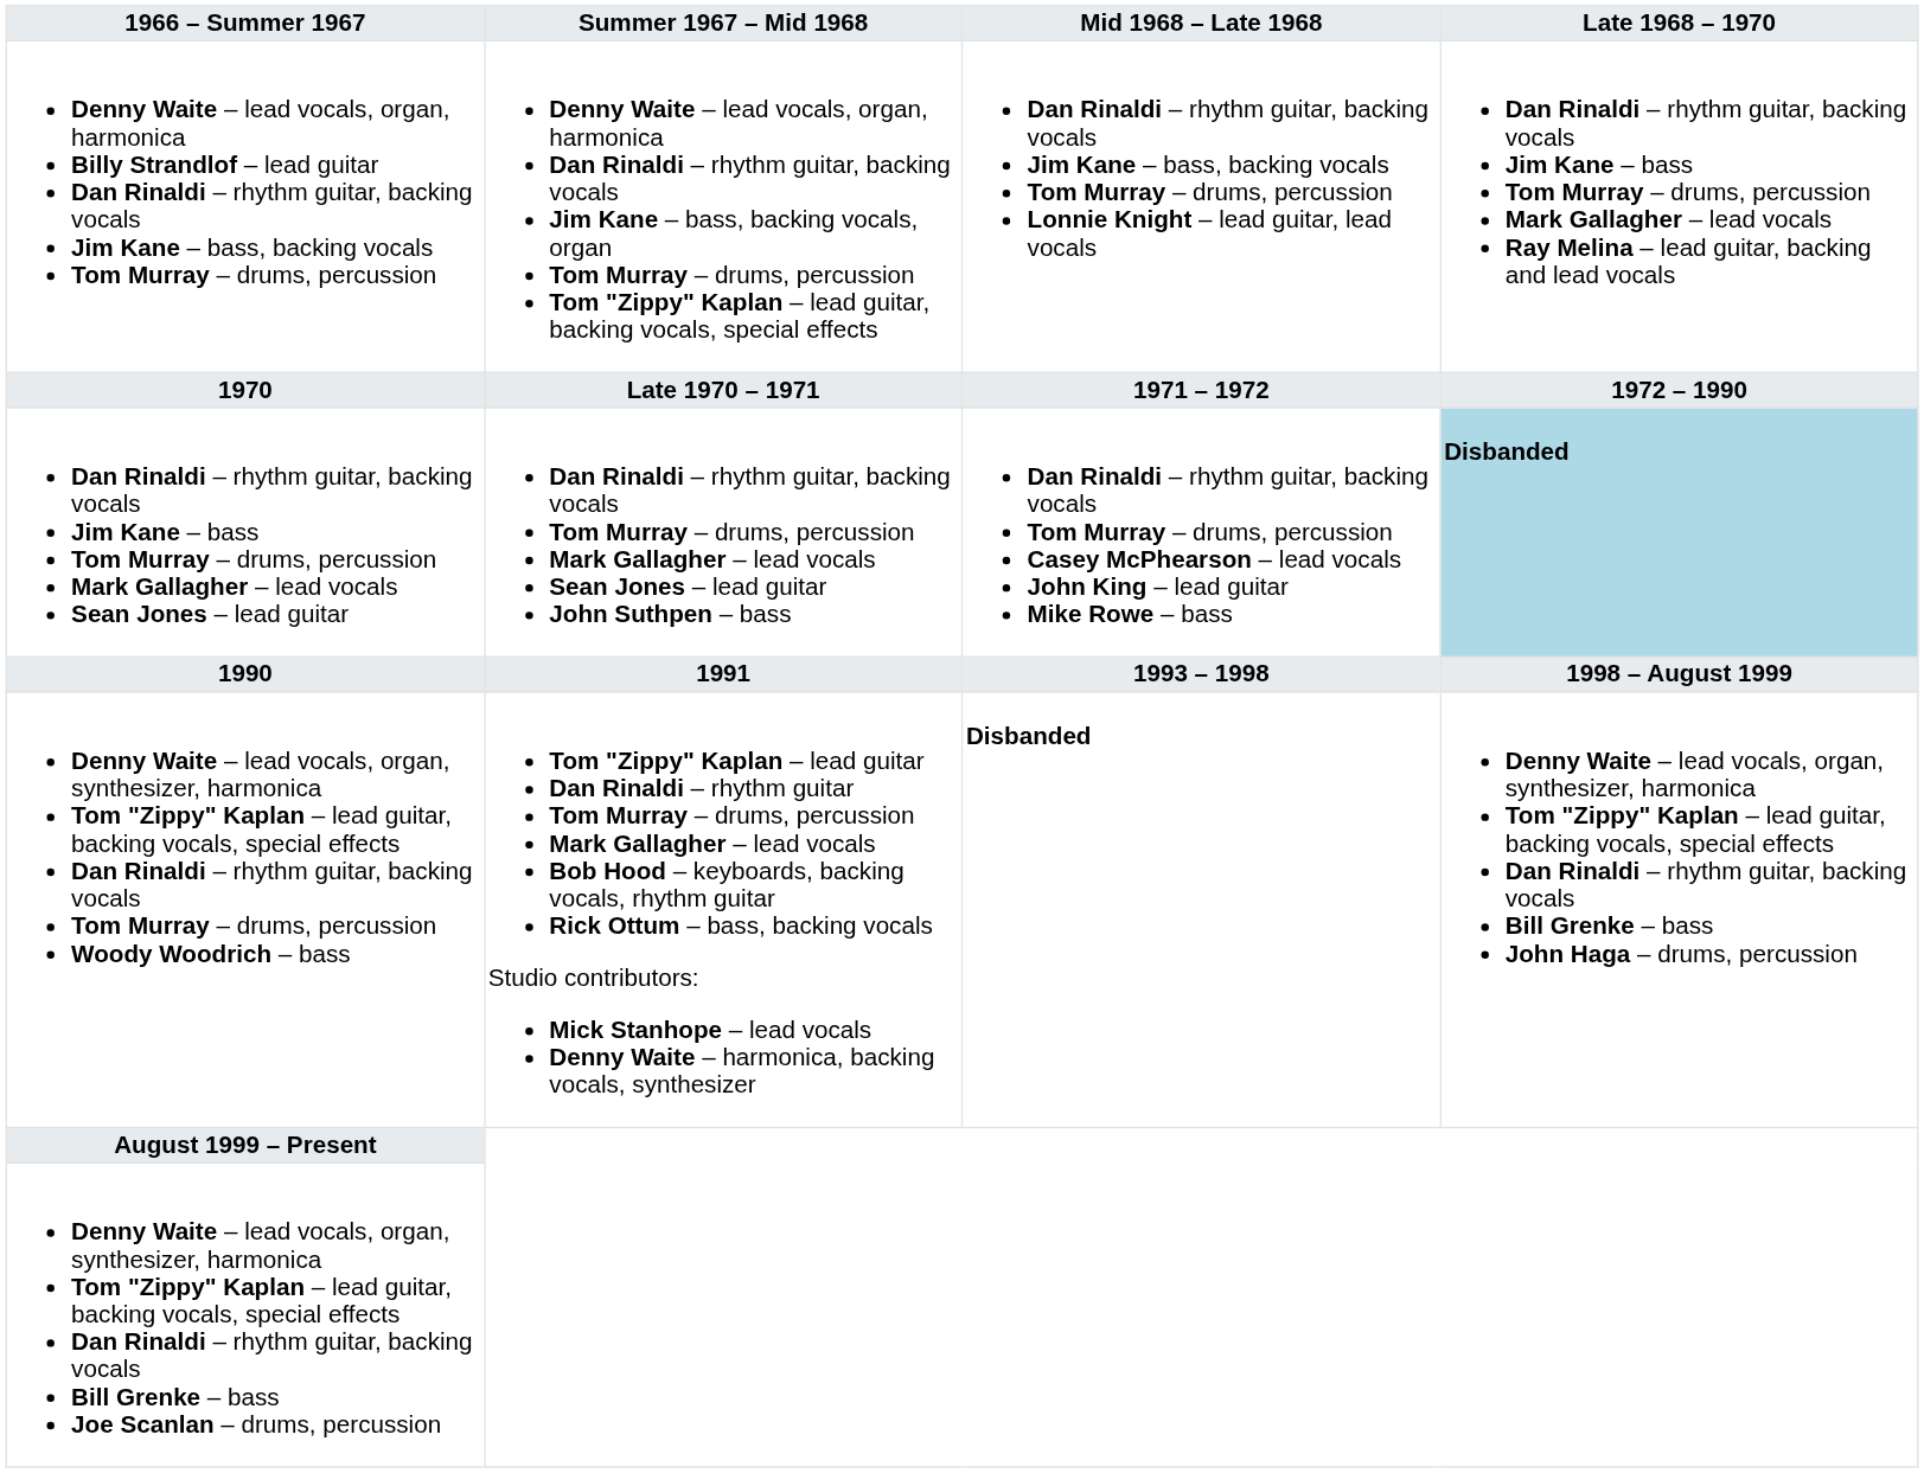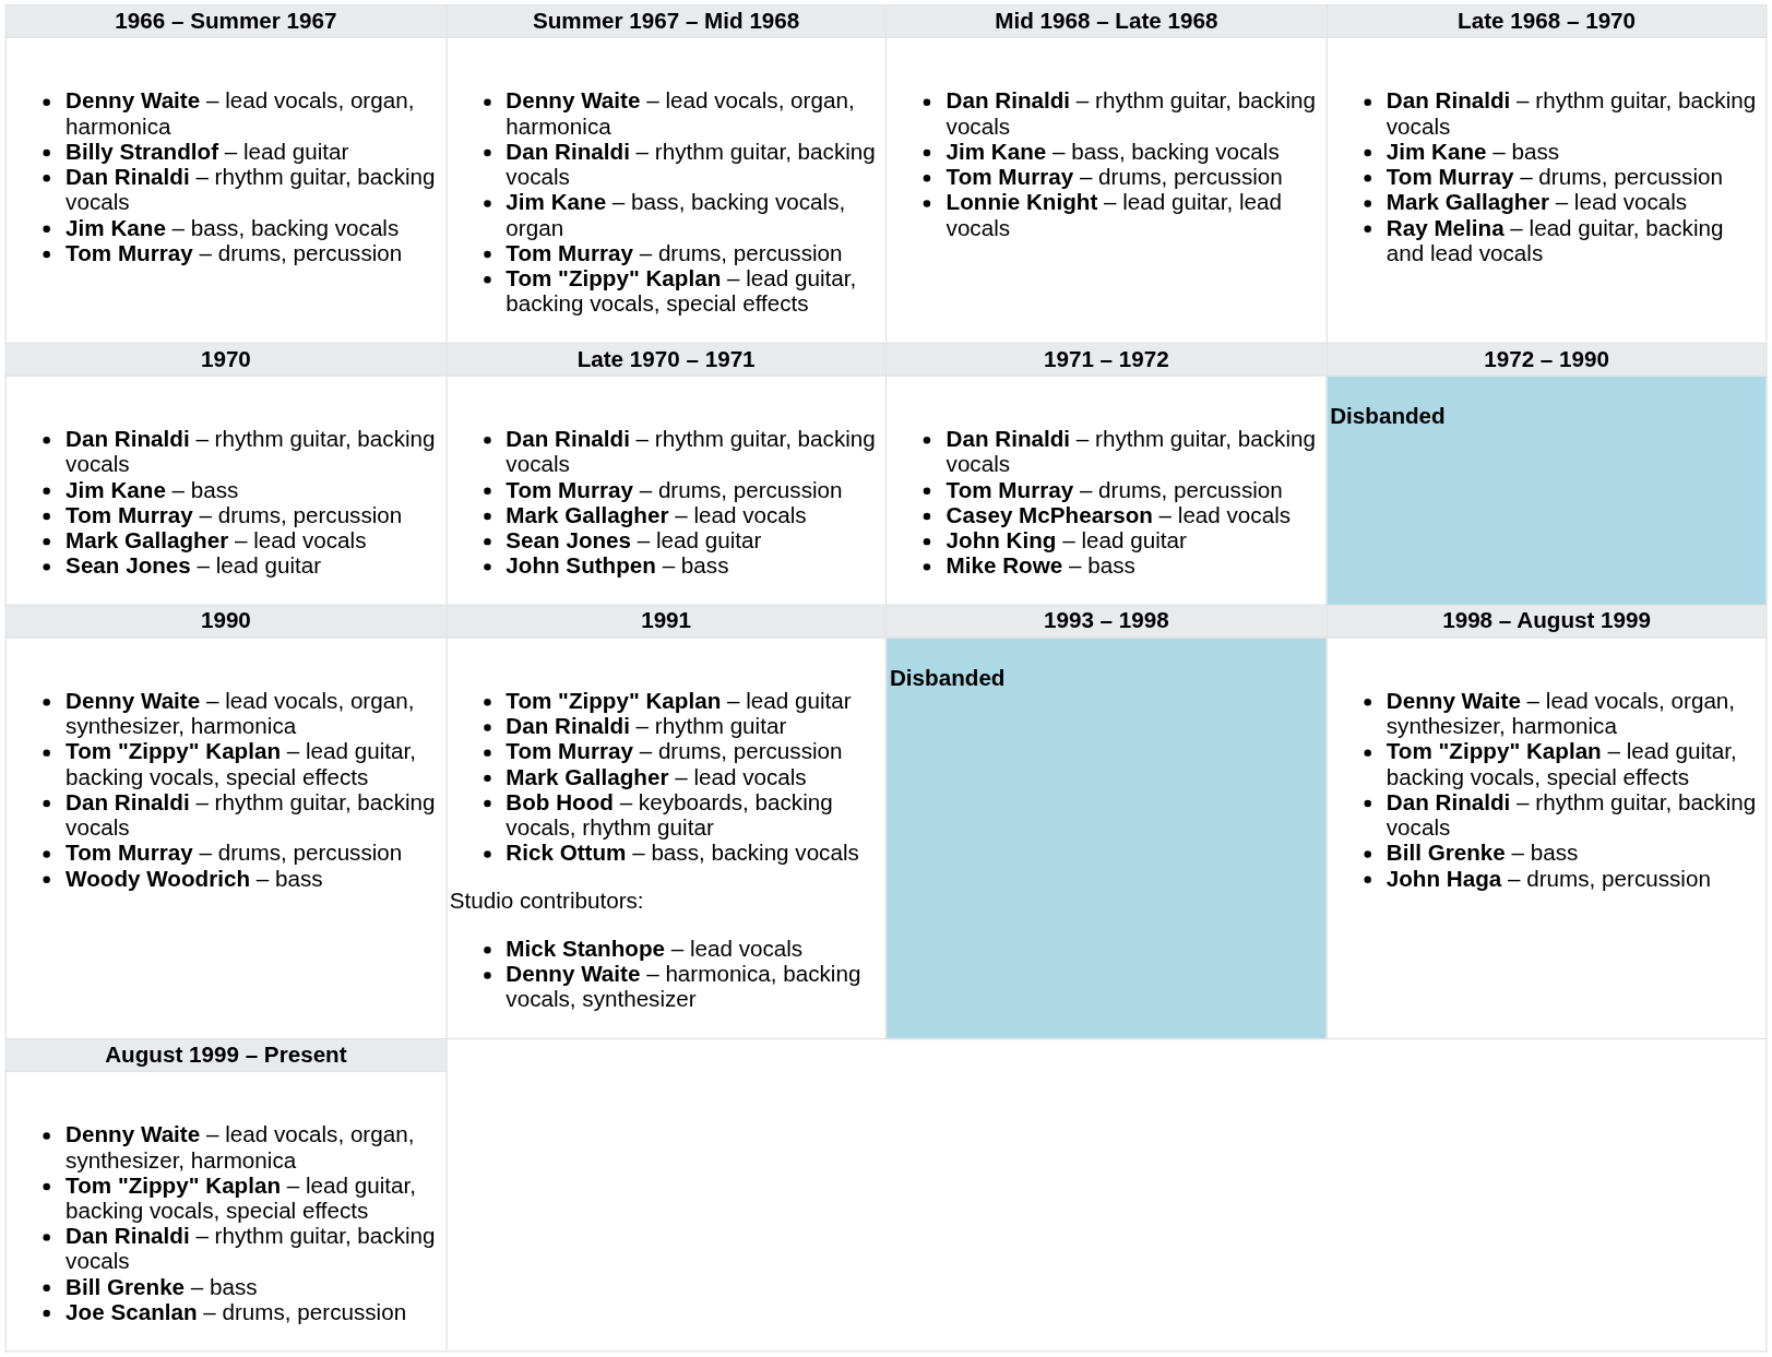row 6 | Mid 1968 – Late 1968: no background -> lightblue background
